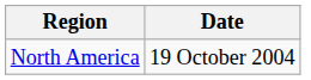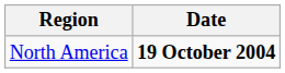North America | Date: normal -> bold
